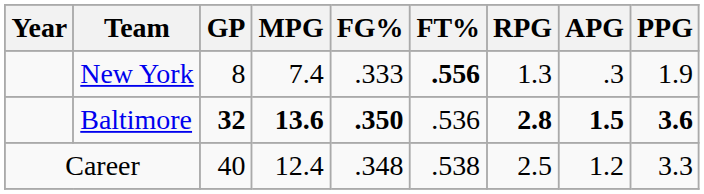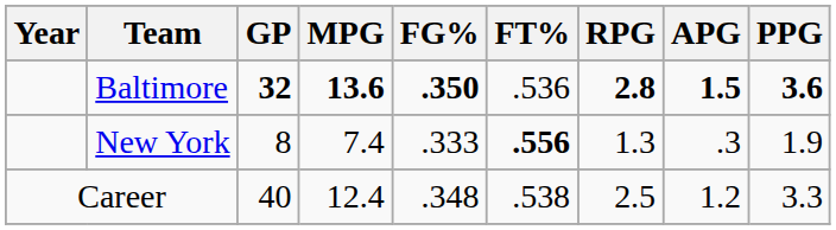rows swapped: New York <-> Baltimore
